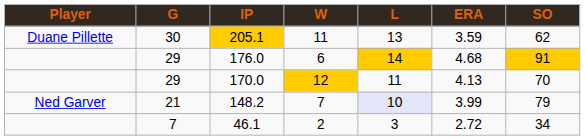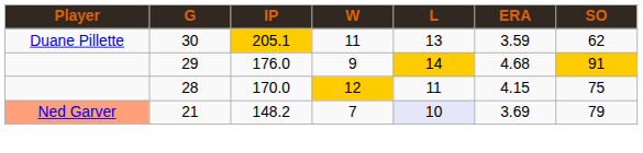176.0 | W: 6 -> 9
170.0 | G: 29 -> 28
170.0 | ERA: 4.13 -> 4.15
170.0 | SO: 70 -> 75
148.2 | Player: no background -> lightsalmon background
148.2 | ERA: 3.99 -> 3.69
- row: 7 | 46.1 | 2 | 3 | 2.72 | 34
